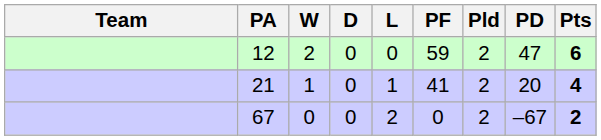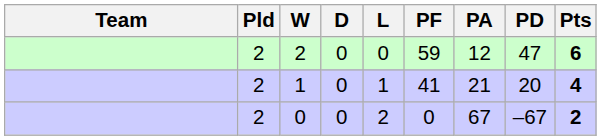columns swapped: Pld <-> PA
